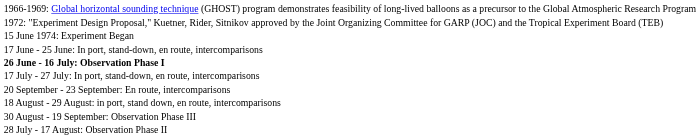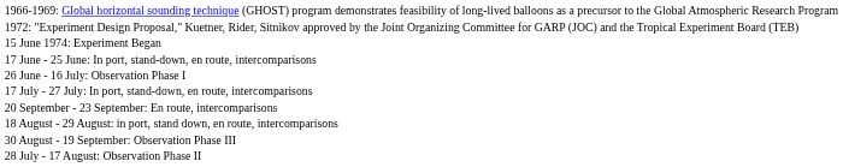row 5 | column 1: bold -> normal
